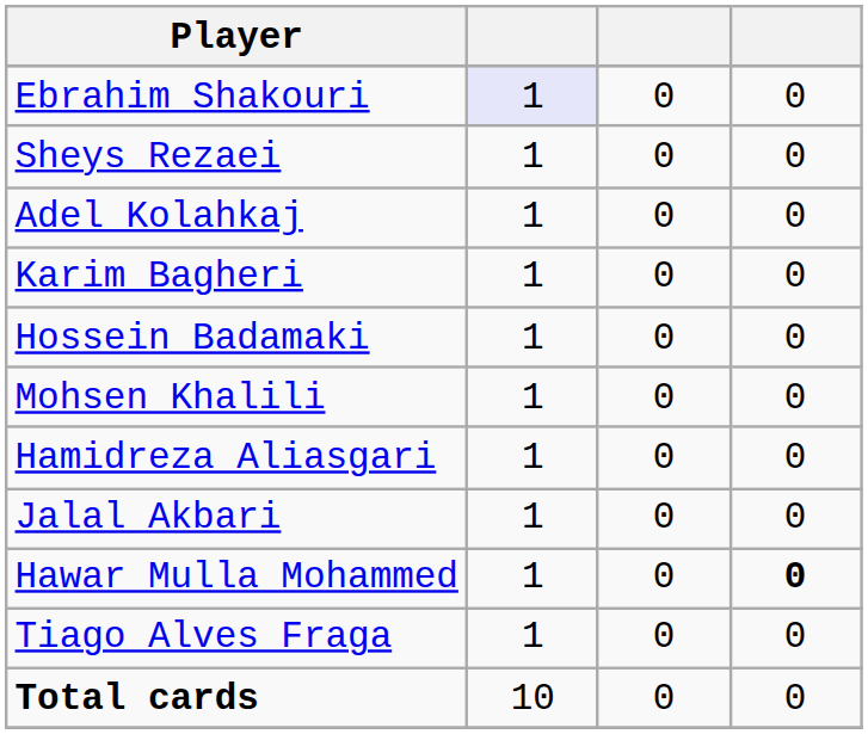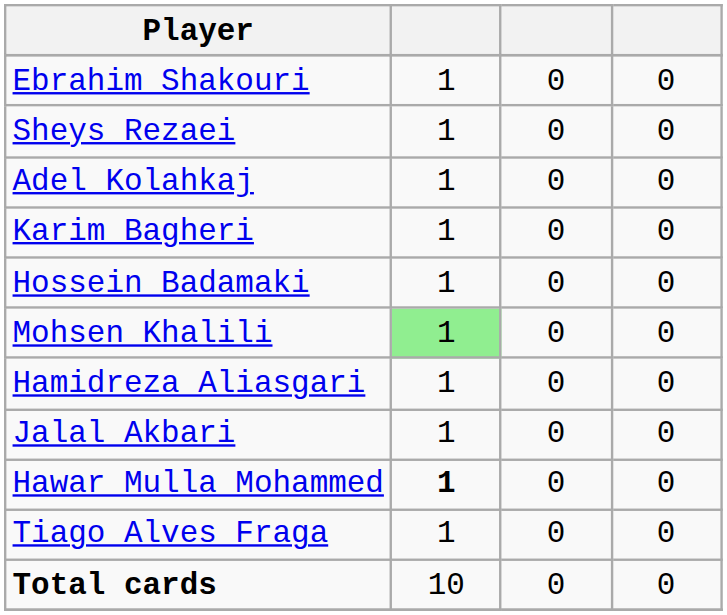Ebrahim Shakouri | column 2: lavender background -> no background
Mohsen Khalili | column 2: no background -> lightgreen background
Hawar Mulla Mohammed | column 2: normal -> bold
Hawar Mulla Mohammed | column 4: bold -> normal
